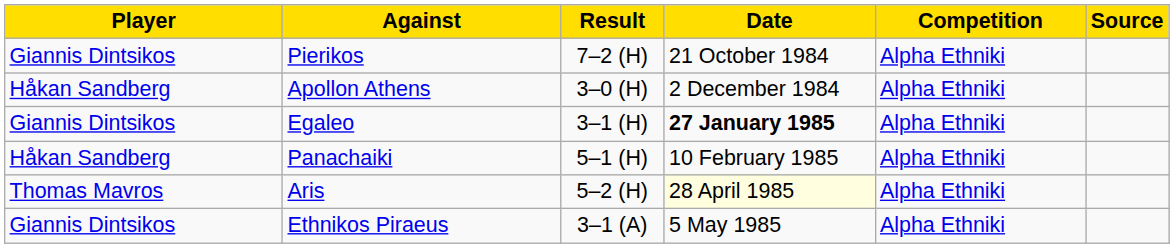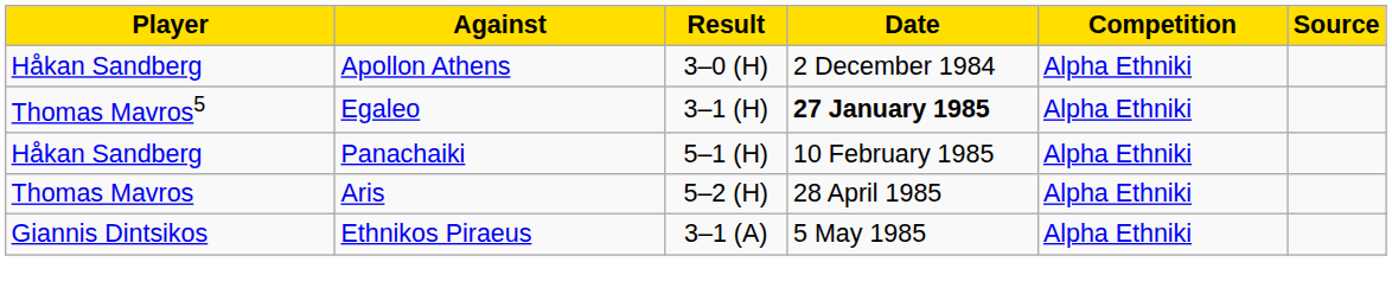- row: Giannis Dintsikos | Pierikos | 7–2 (H) | 21 October 1984 | Alpha Ethniki
Egaleo | Player: Giannis Dintsikos -> Thomas Mavros5
Aris | Date: lightyellow background -> no background
